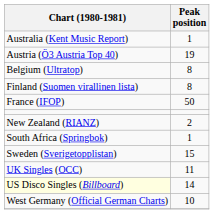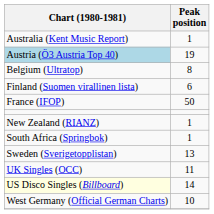row 3 | Chart (1980-1981): no background -> lightblue background
row 5 | Peak position: 8 -> 6
row 8 | Peak position: 2 -> 1
row 10 | Peak position: 15 -> 13
